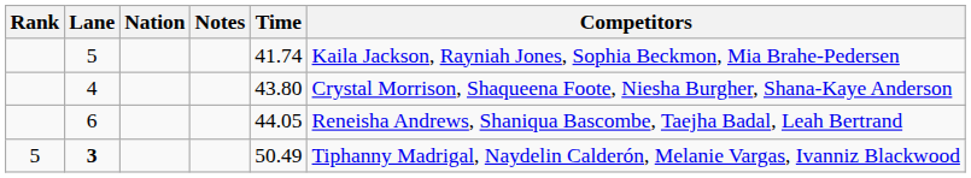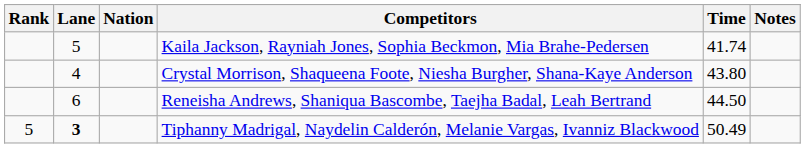columns swapped: Competitors <-> Notes
row 4 | Time: 44.05 -> 44.50
